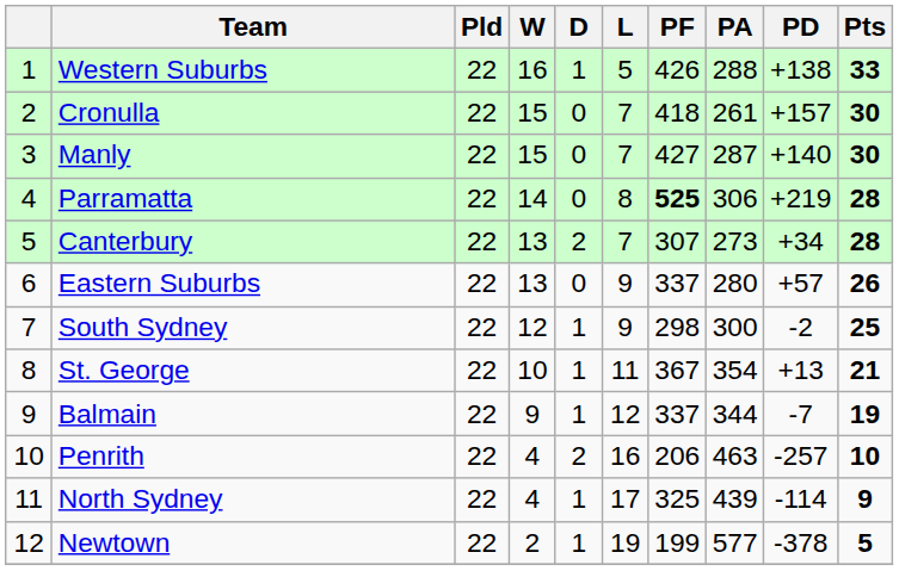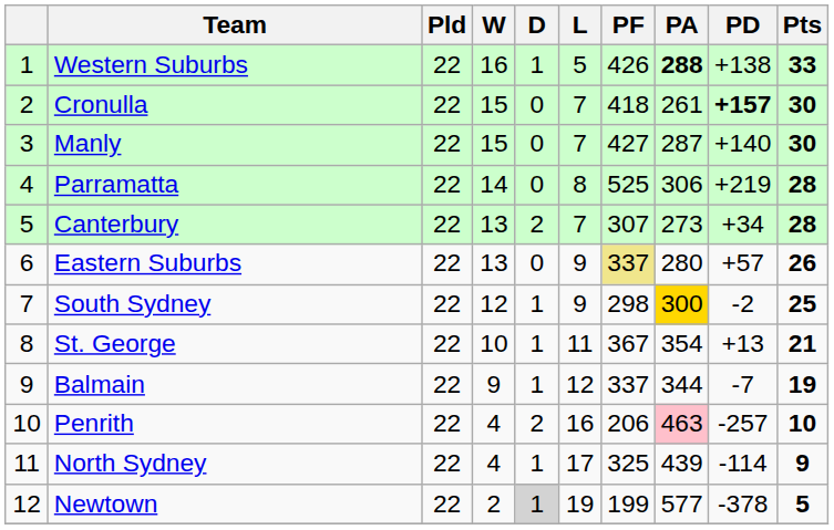Western Suburbs | PA: normal -> bold
Cronulla | PD: normal -> bold
Parramatta | PF: bold -> normal
Eastern Suburbs | PF: no background -> khaki background
South Sydney | PA: no background -> gold background
Penrith | PA: no background -> pink background
Newtown | D: no background -> lightgrey background
